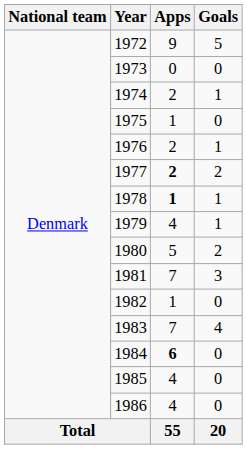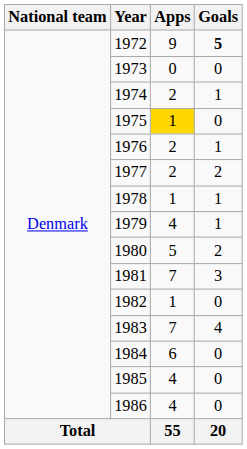1972 | Goals: normal -> bold
1975 | Apps: no background -> gold background
1977 | Apps: bold -> normal
1978 | Apps: bold -> normal
1984 | Apps: bold -> normal
